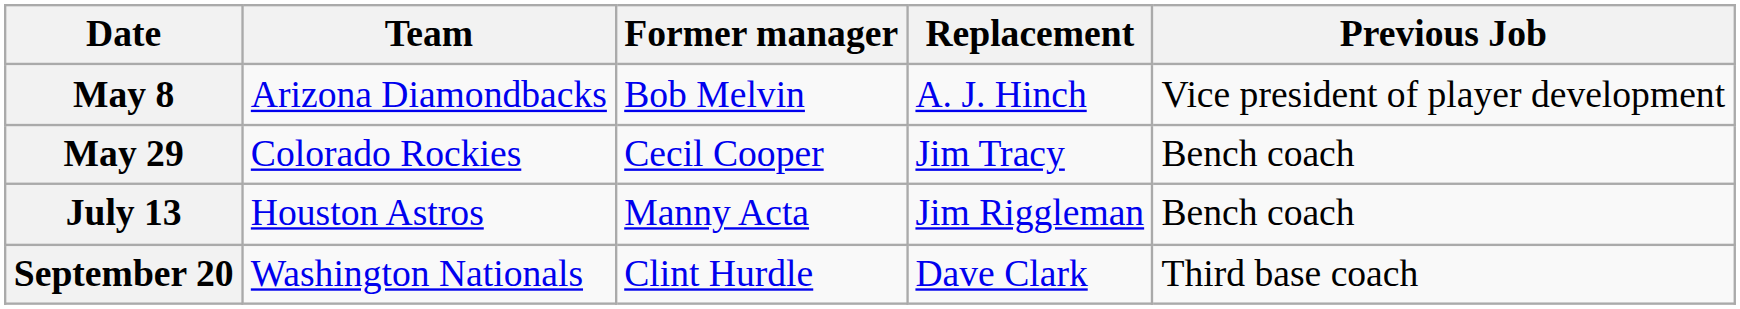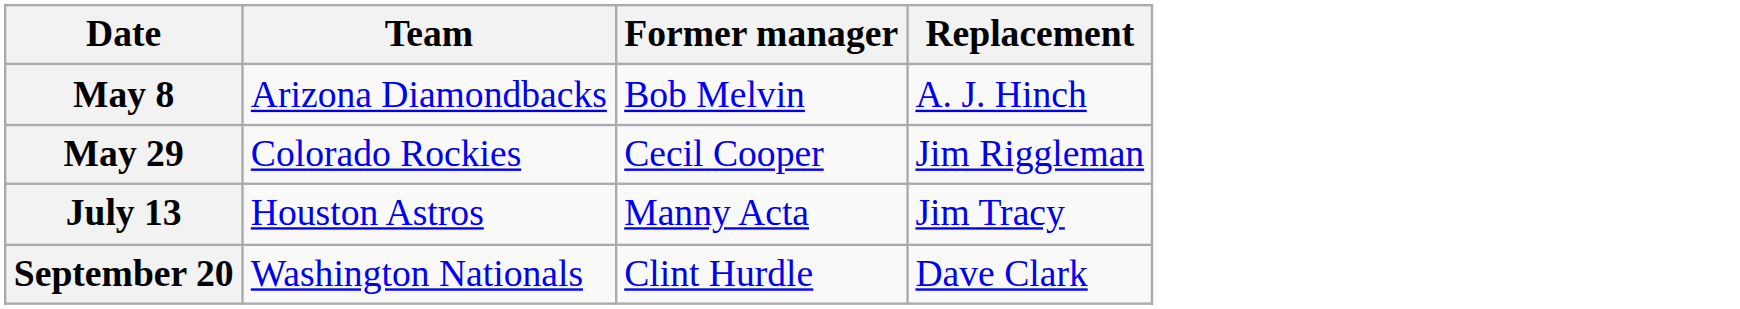- column: Previous Job | Vice president of player development | Bench coach | Bench coach | Third base coach
May 29 | Replacement: Jim Tracy -> Jim Riggleman
July 13 | Replacement: Jim Riggleman -> Jim Tracy
